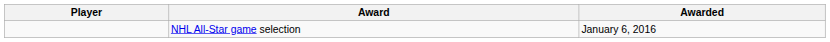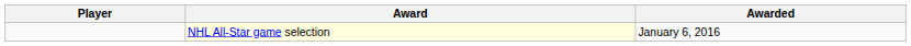row 2 | Award: no background -> lightyellow background
